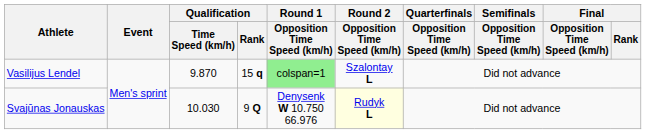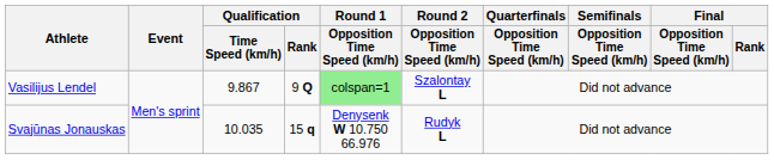Vasilijus Lendel | Qualification / Time Speed (km/h): 9.870 -> 9.867
Vasilijus Lendel | Qualification / Rank: 15 q -> 9 Q
Svajūnas Jonauskas | Qualification / Time Speed (km/h): 10.030 -> 10.035
Svajūnas Jonauskas | Qualification / Rank: 9 Q -> 15 q
Svajūnas Jonauskas | Round 2 / Opposition Time Speed (km/h): lightyellow background -> no background
